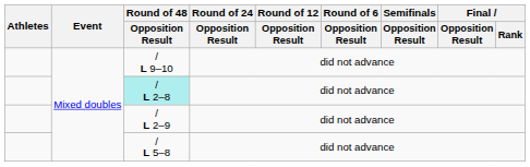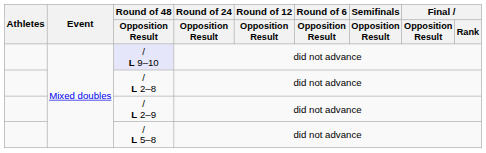/ L 9–10 | Round of 48 / Opposition Result: no background -> lavender background
/ L 2–8 | Round of 48 / Opposition Result: paleturquoise background -> no background
